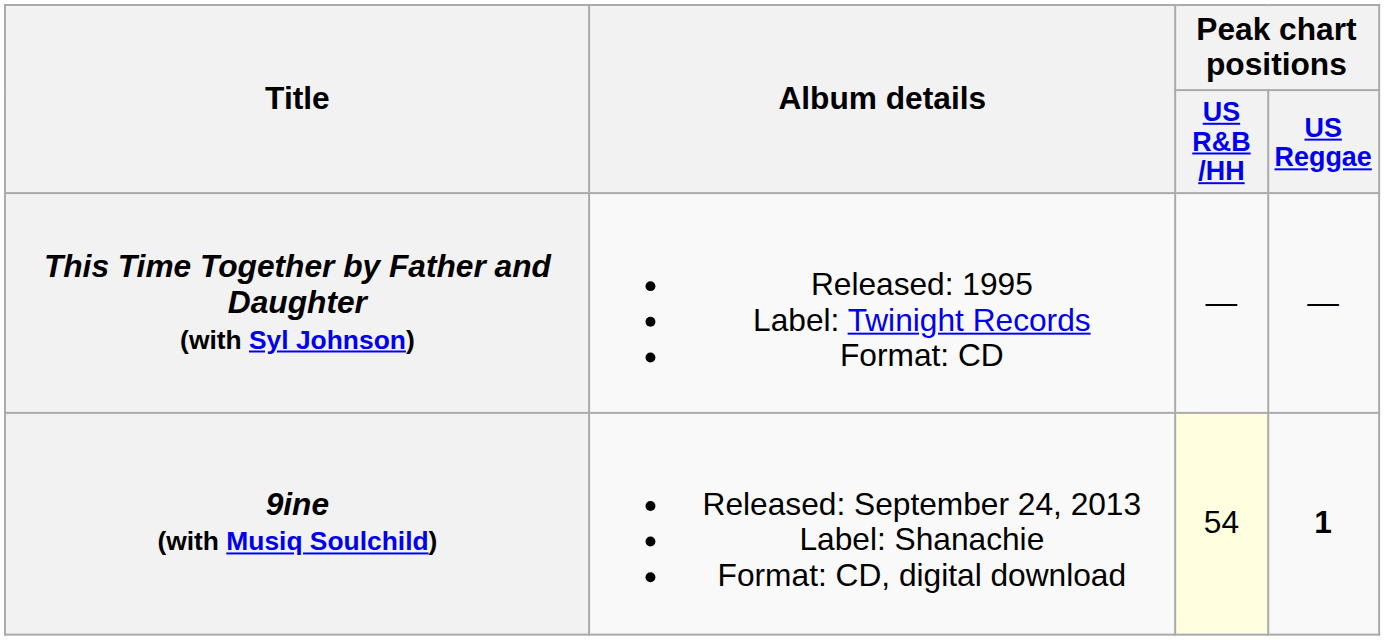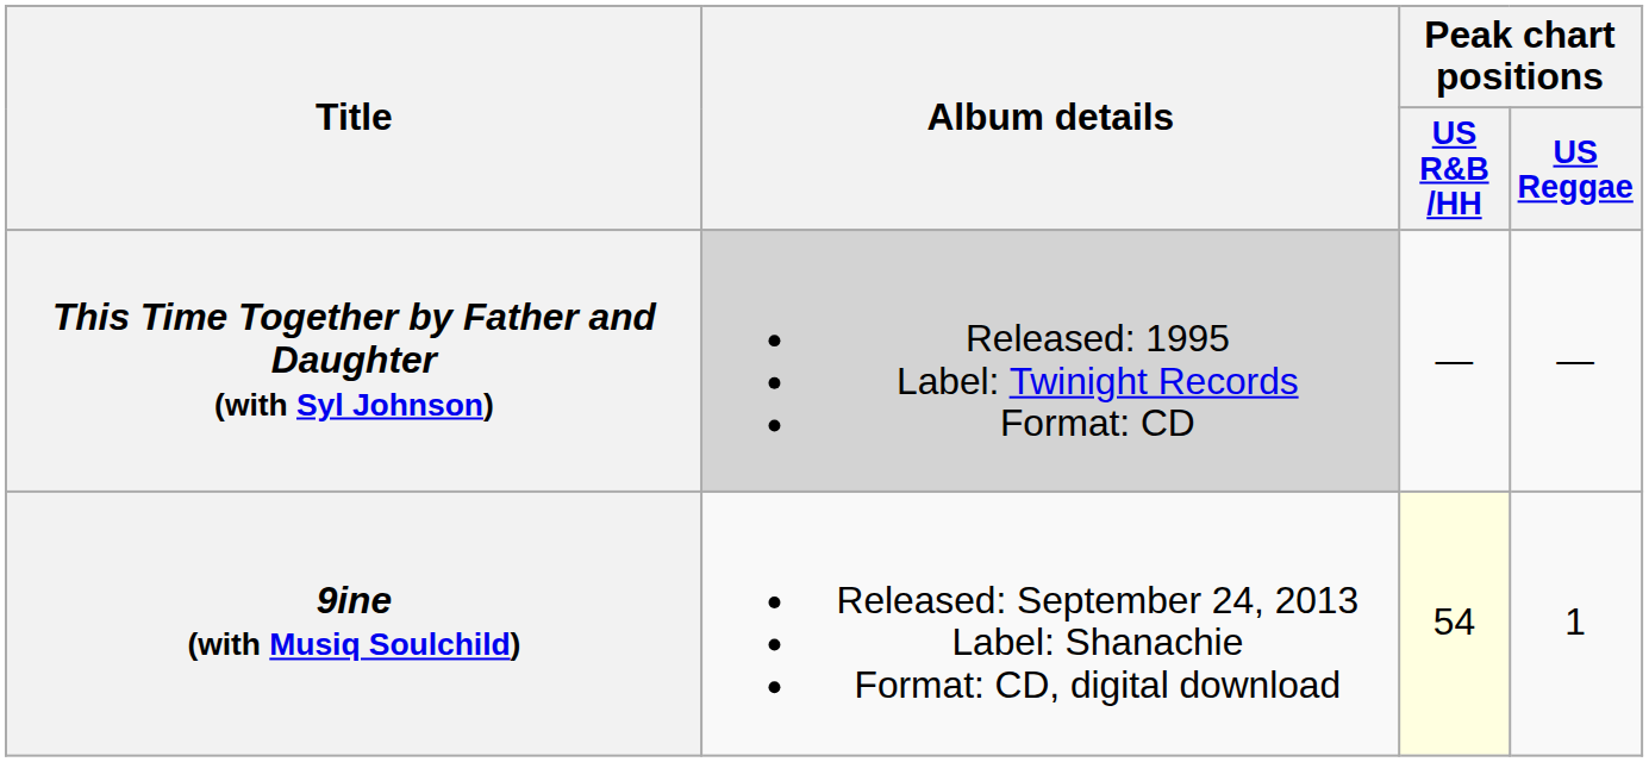This Time Together by Father and Daughter (with Syl Johnson) | Album details: no background -> lightgrey background
9ine (with Musiq Soulchild) | Peak chart positions / US Reggae: bold -> normal
